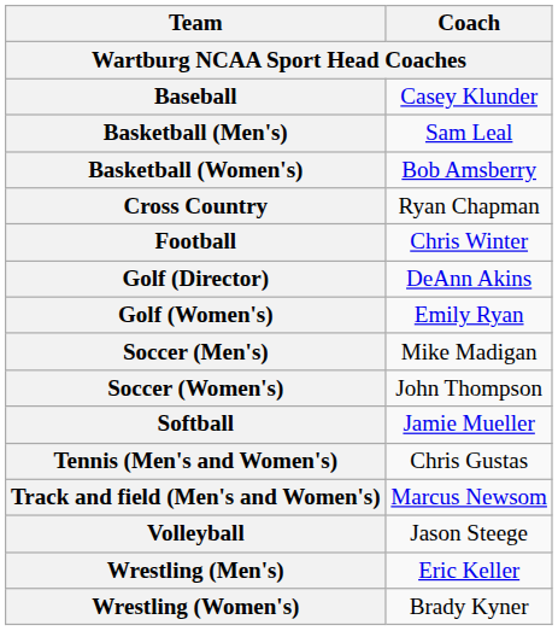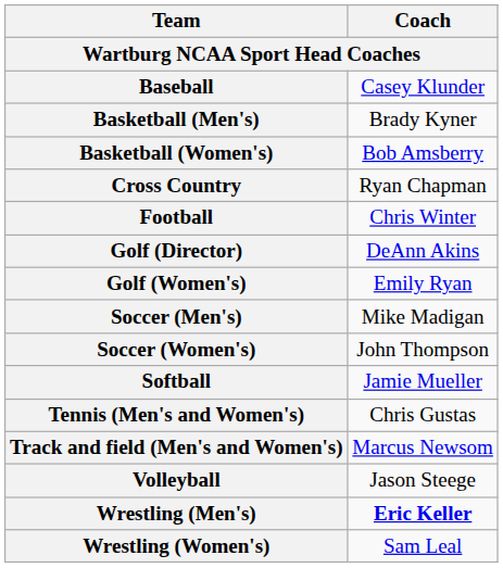Basketball (Men's) | Coach: Sam Leal -> Brady Kyner
Wrestling (Men's) | Coach: normal -> bold
Wrestling (Women's) | Coach: Brady Kyner -> Sam Leal
